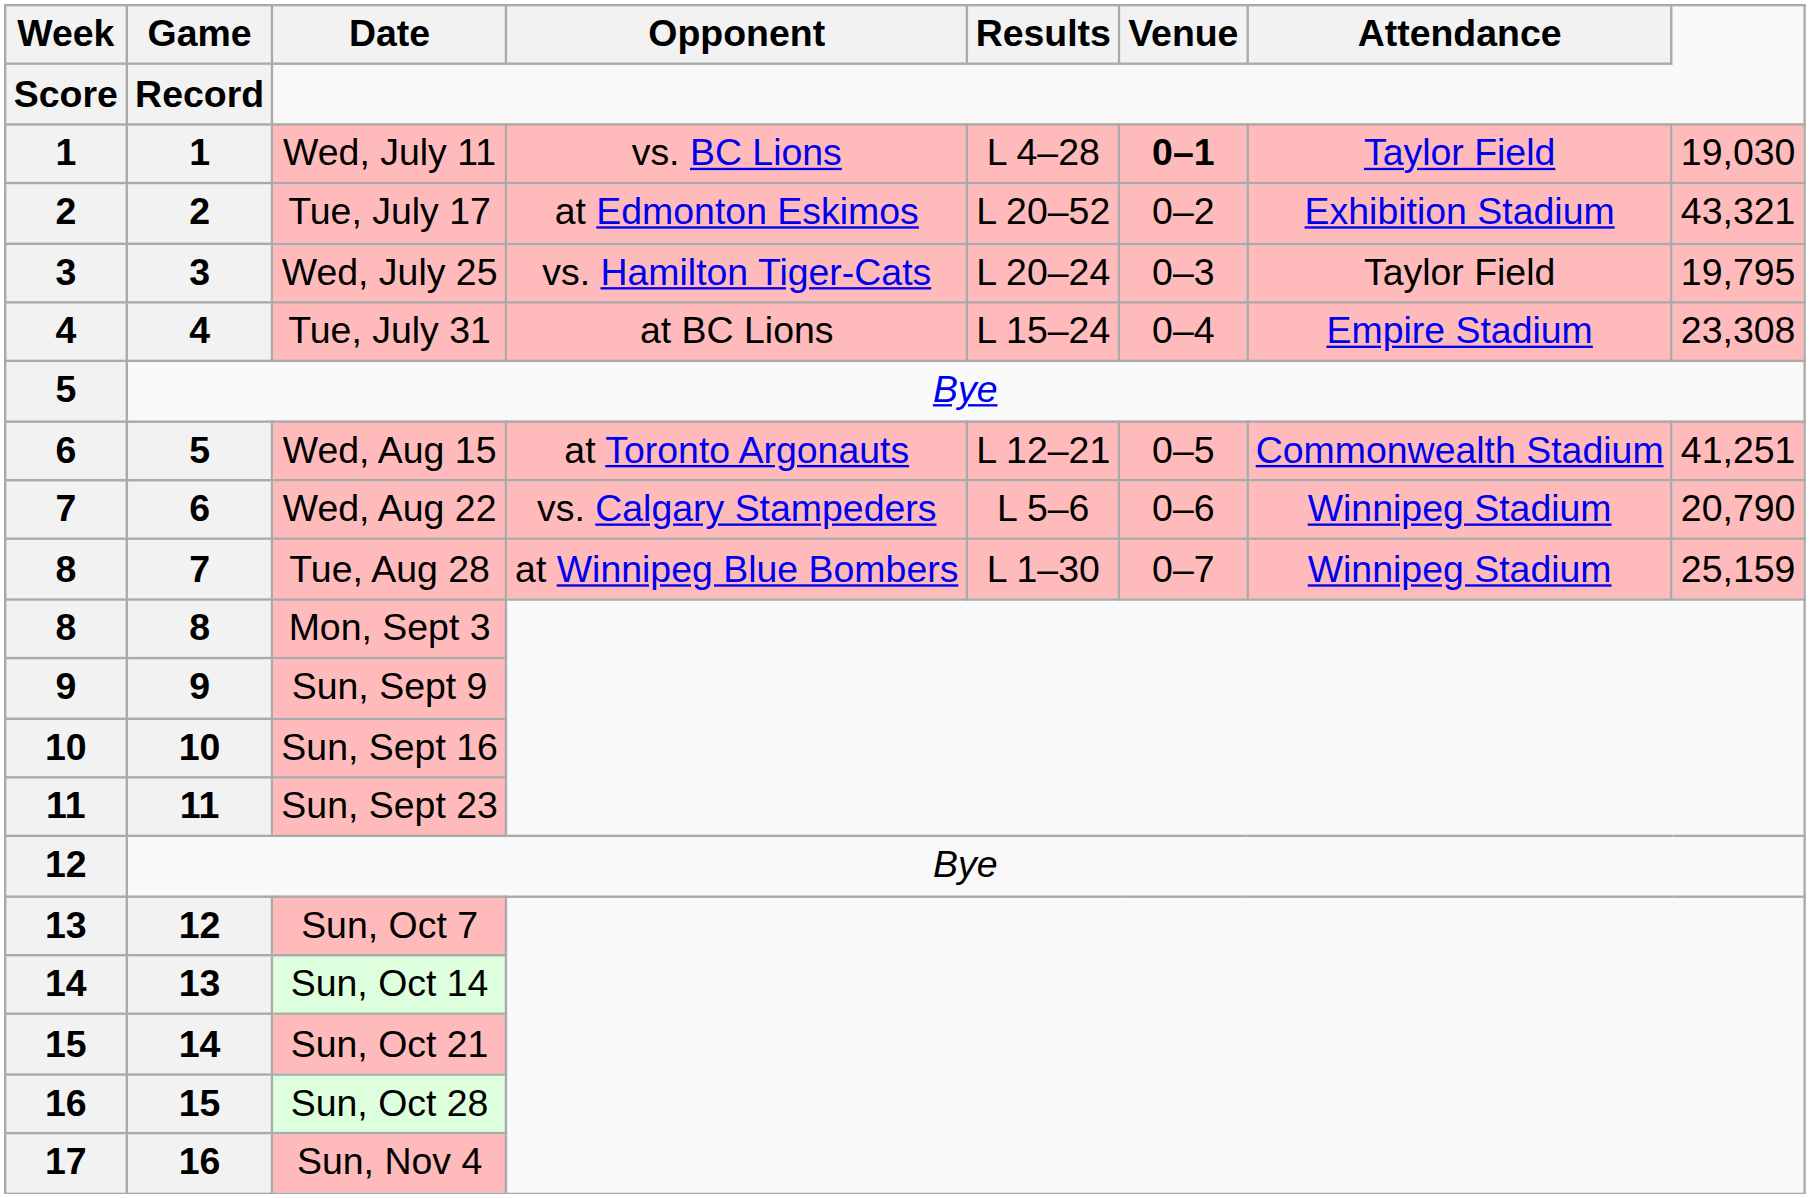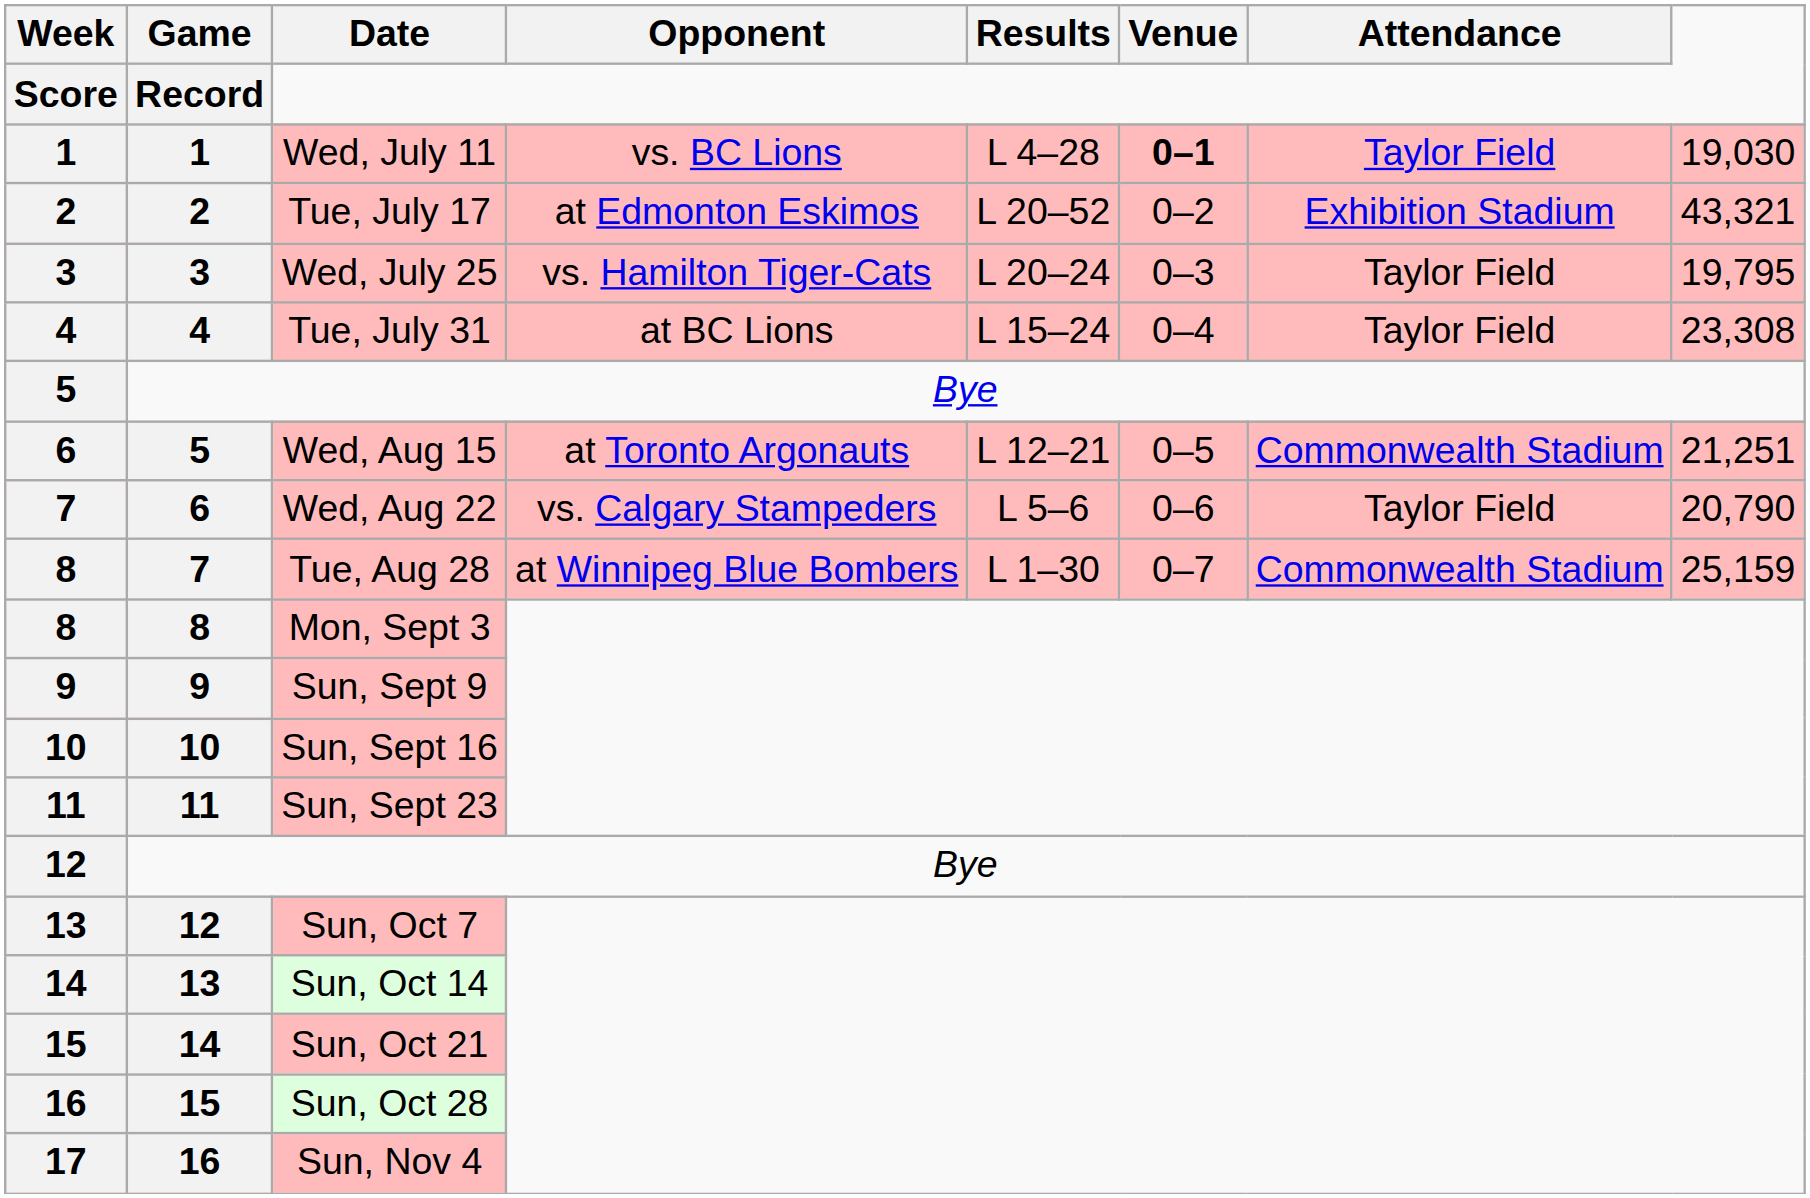Tue, July 31 | Attendance: Empire Stadium -> Taylor Field
Wed, Aug 15 | column 8: 41,251 -> 21,251
Wed, Aug 22 | Attendance: Winnipeg Stadium -> Taylor Field
Tue, Aug 28 | Attendance: Winnipeg Stadium -> Commonwealth Stadium
